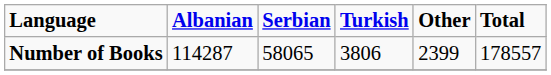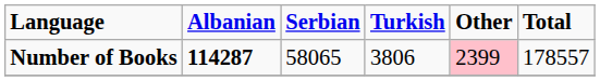Number of Books | Albanian: normal -> bold
Number of Books | Other: no background -> pink background
